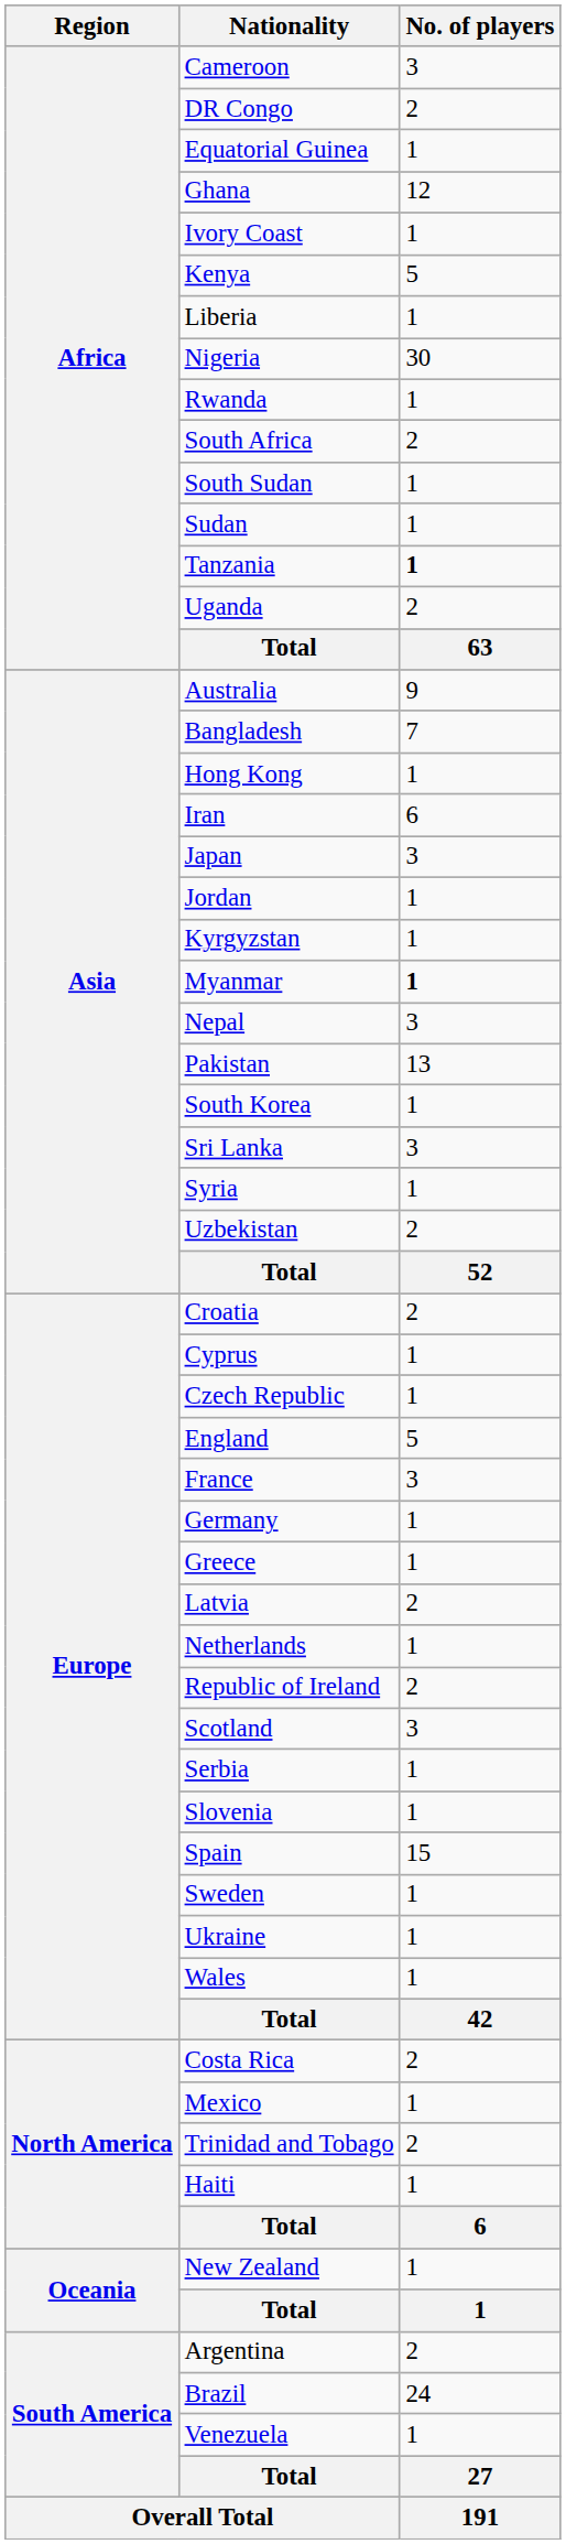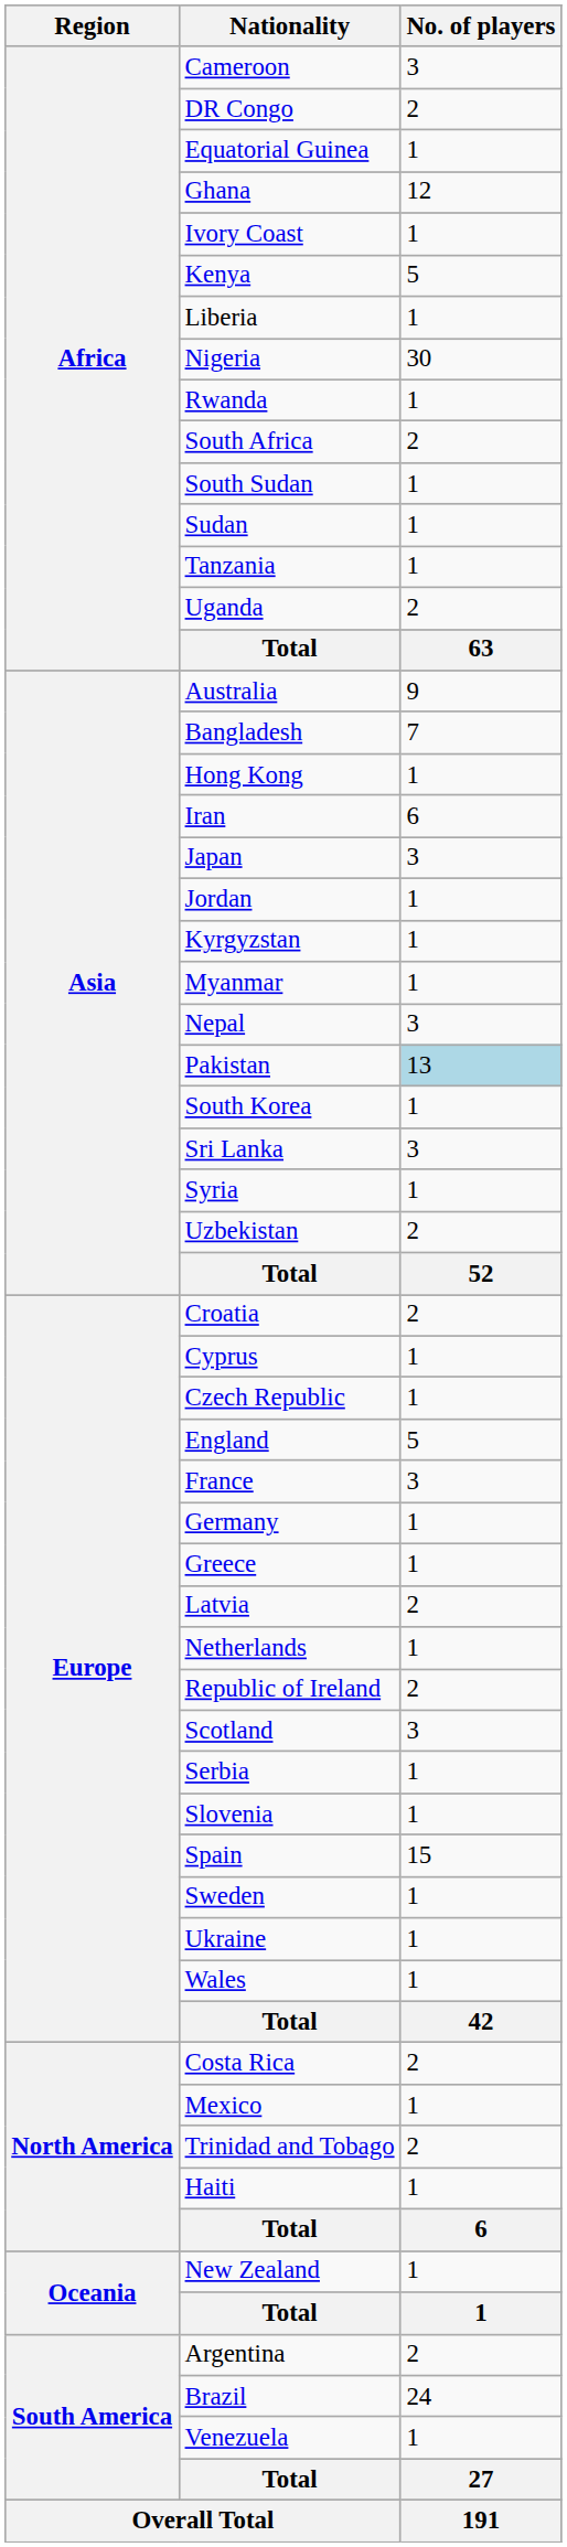Tanzania | No. of players: bold -> normal
Myanmar | No. of players: bold -> normal
Pakistan | No. of players: no background -> lightblue background
